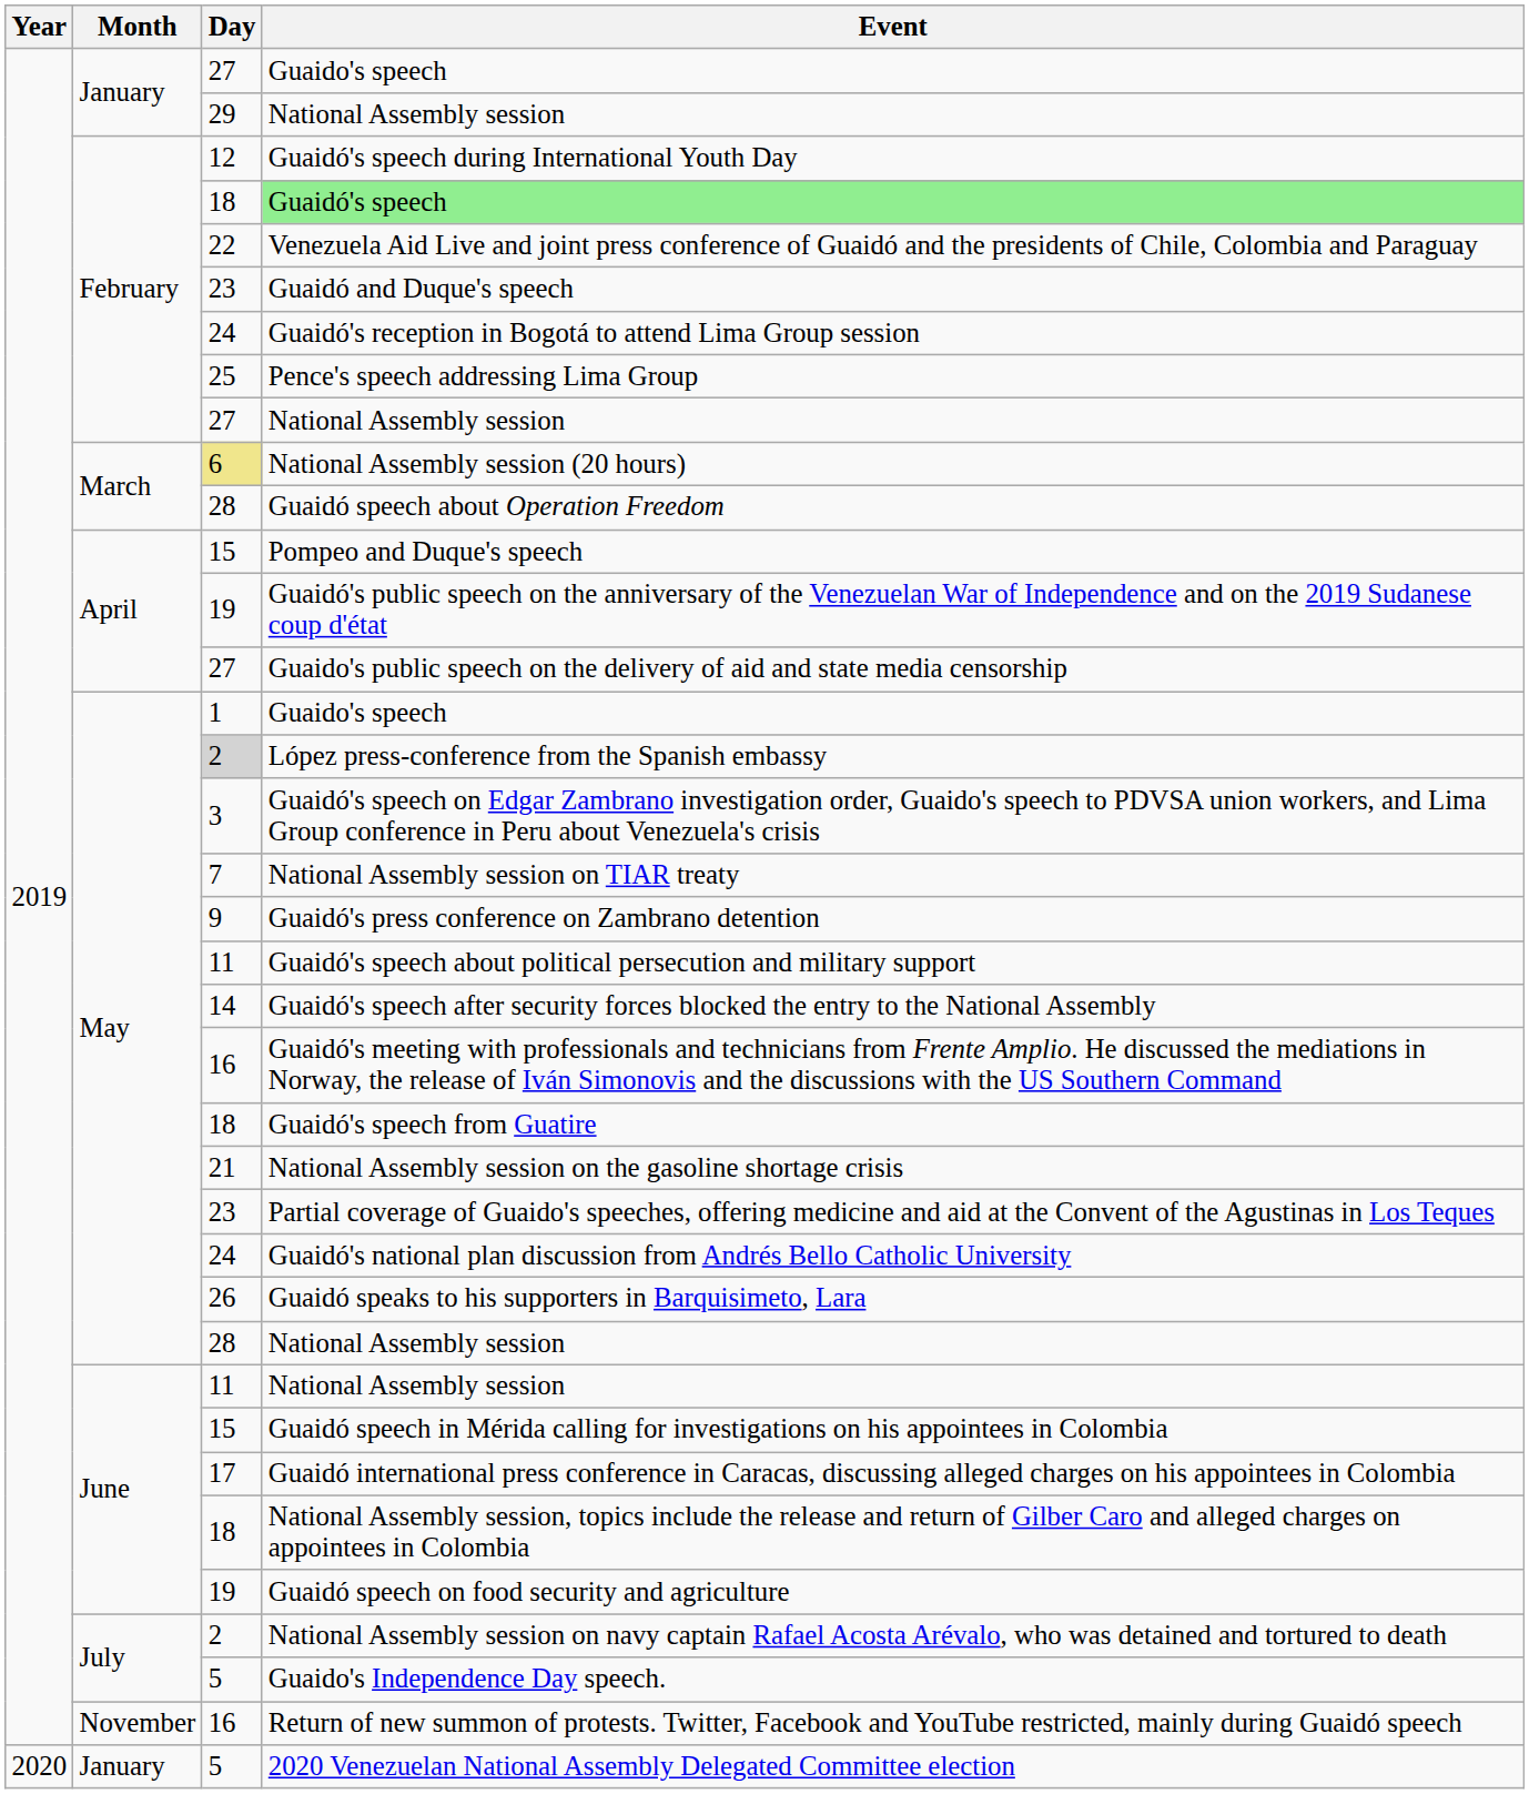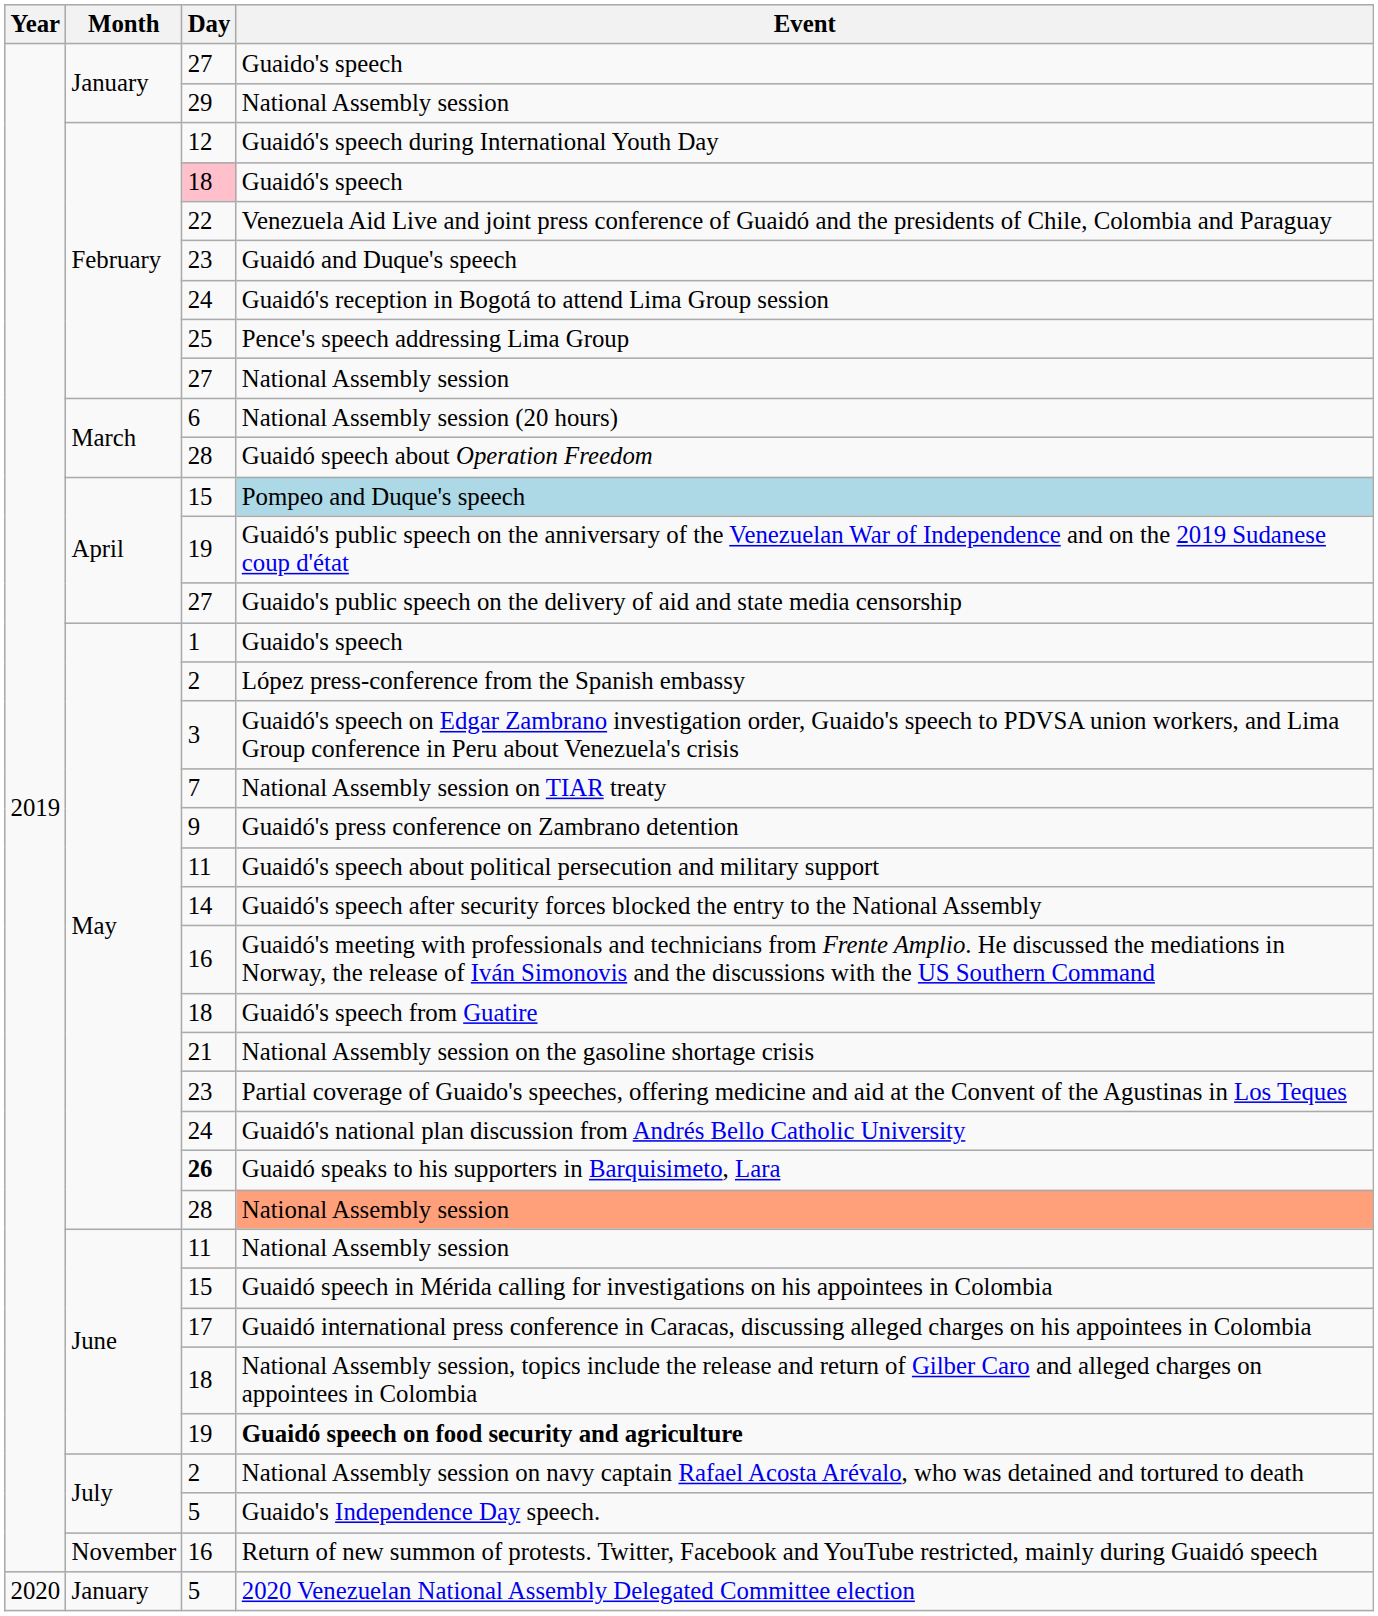Guaidó's speech | Day: no background -> pink background
Guaidó's speech | Event: lightgreen background -> no background
National Assembly session (20 hours) | Day: khaki background -> no background
Pompeo and Duque's speech | Event: no background -> lightblue background
López press-conference from the Spanish embassy | Day: lightgrey background -> no background
Guaidó speaks to his supporters in Barquisimeto, Lara | Day: normal -> bold
28 / National Assembly session | Event: no background -> lightsalmon background
Guaidó speech on food security and agriculture | Event: normal -> bold
